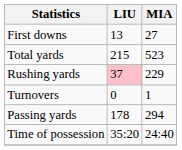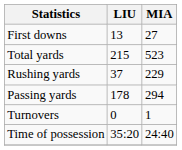Rushing yards | LIU: pink background -> no background
rows swapped: Passing yards <-> Turnovers
